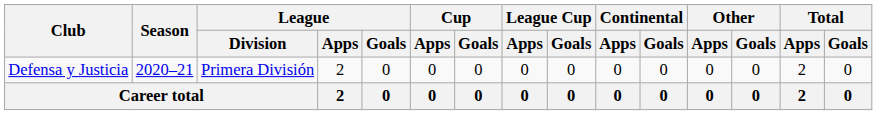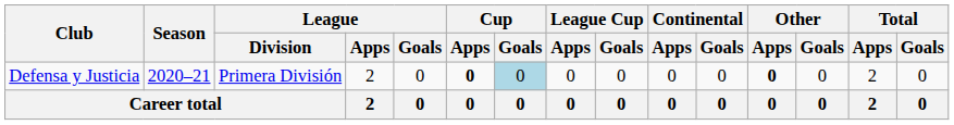Defensa y Justicia | Cup / Apps: normal -> bold
Defensa y Justicia | Cup / Goals: no background -> lightblue background
Defensa y Justicia | Other / Apps: normal -> bold
